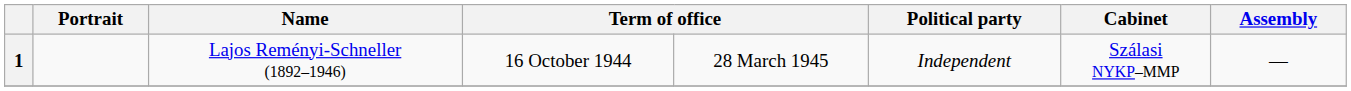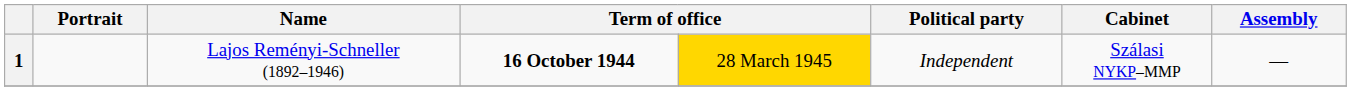1 | column 4: normal -> bold
1 | column 5: no background -> gold background
